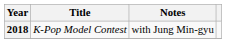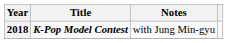2018 | Title: normal -> bold
